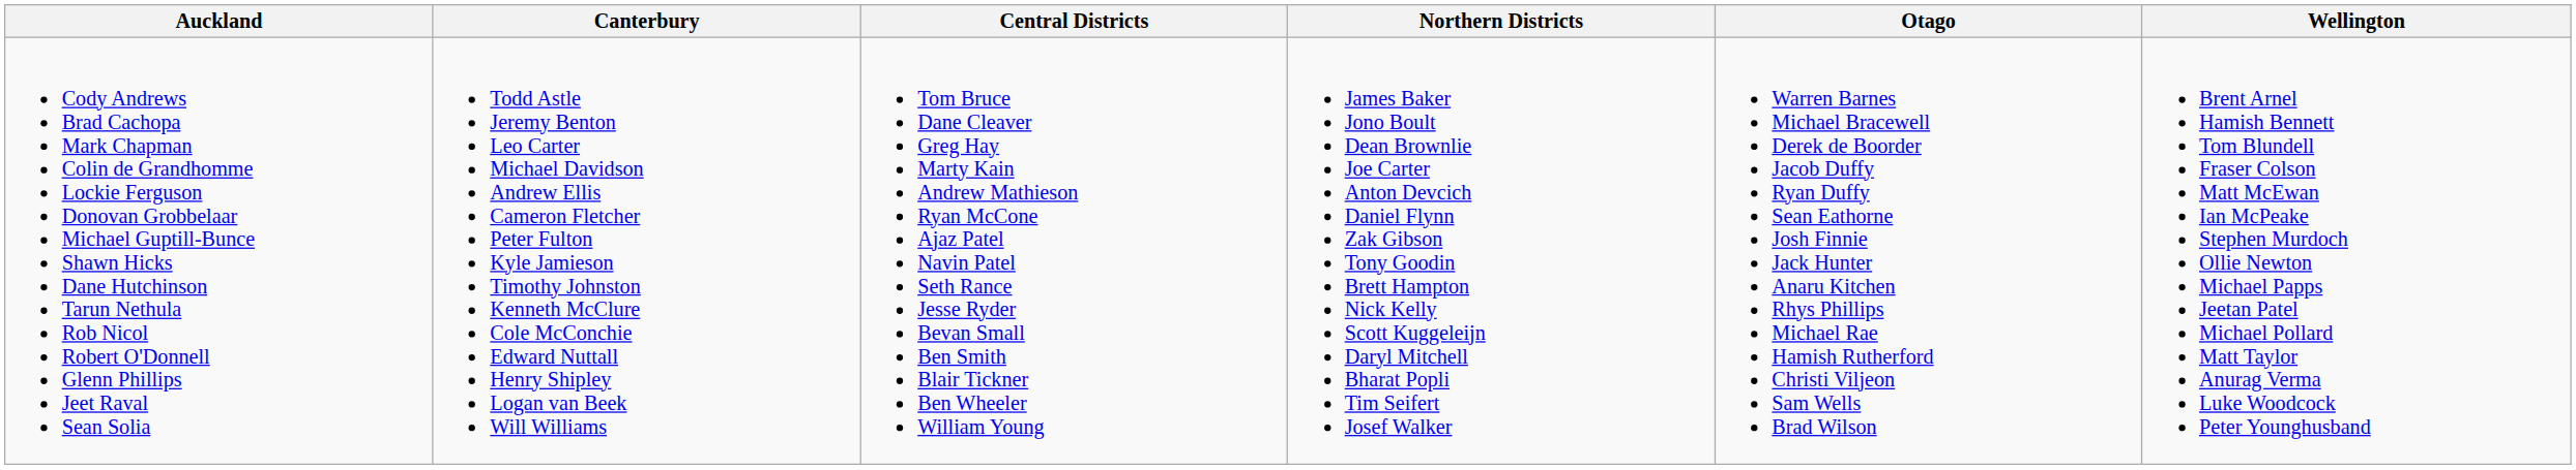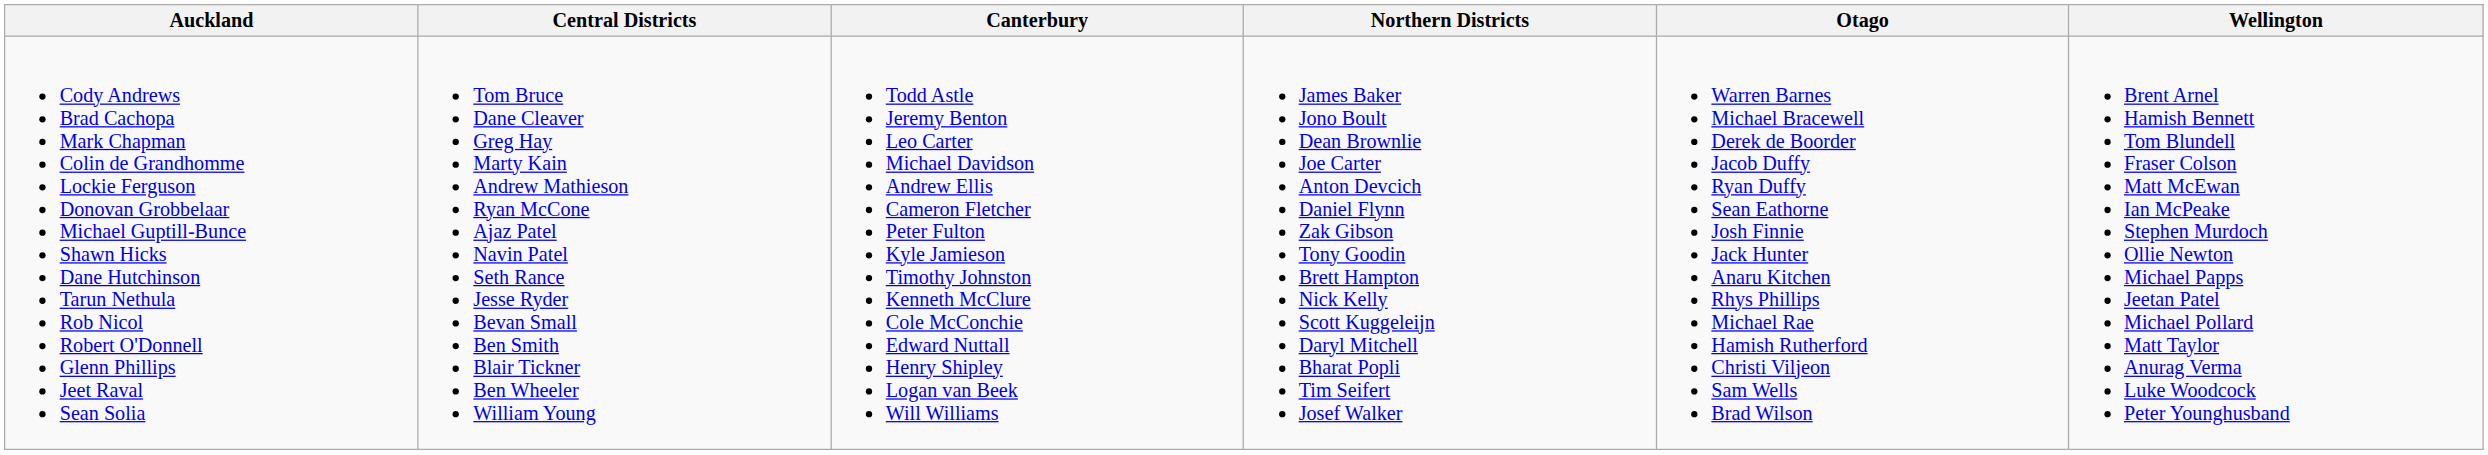columns swapped: Canterbury <-> Central Districts
